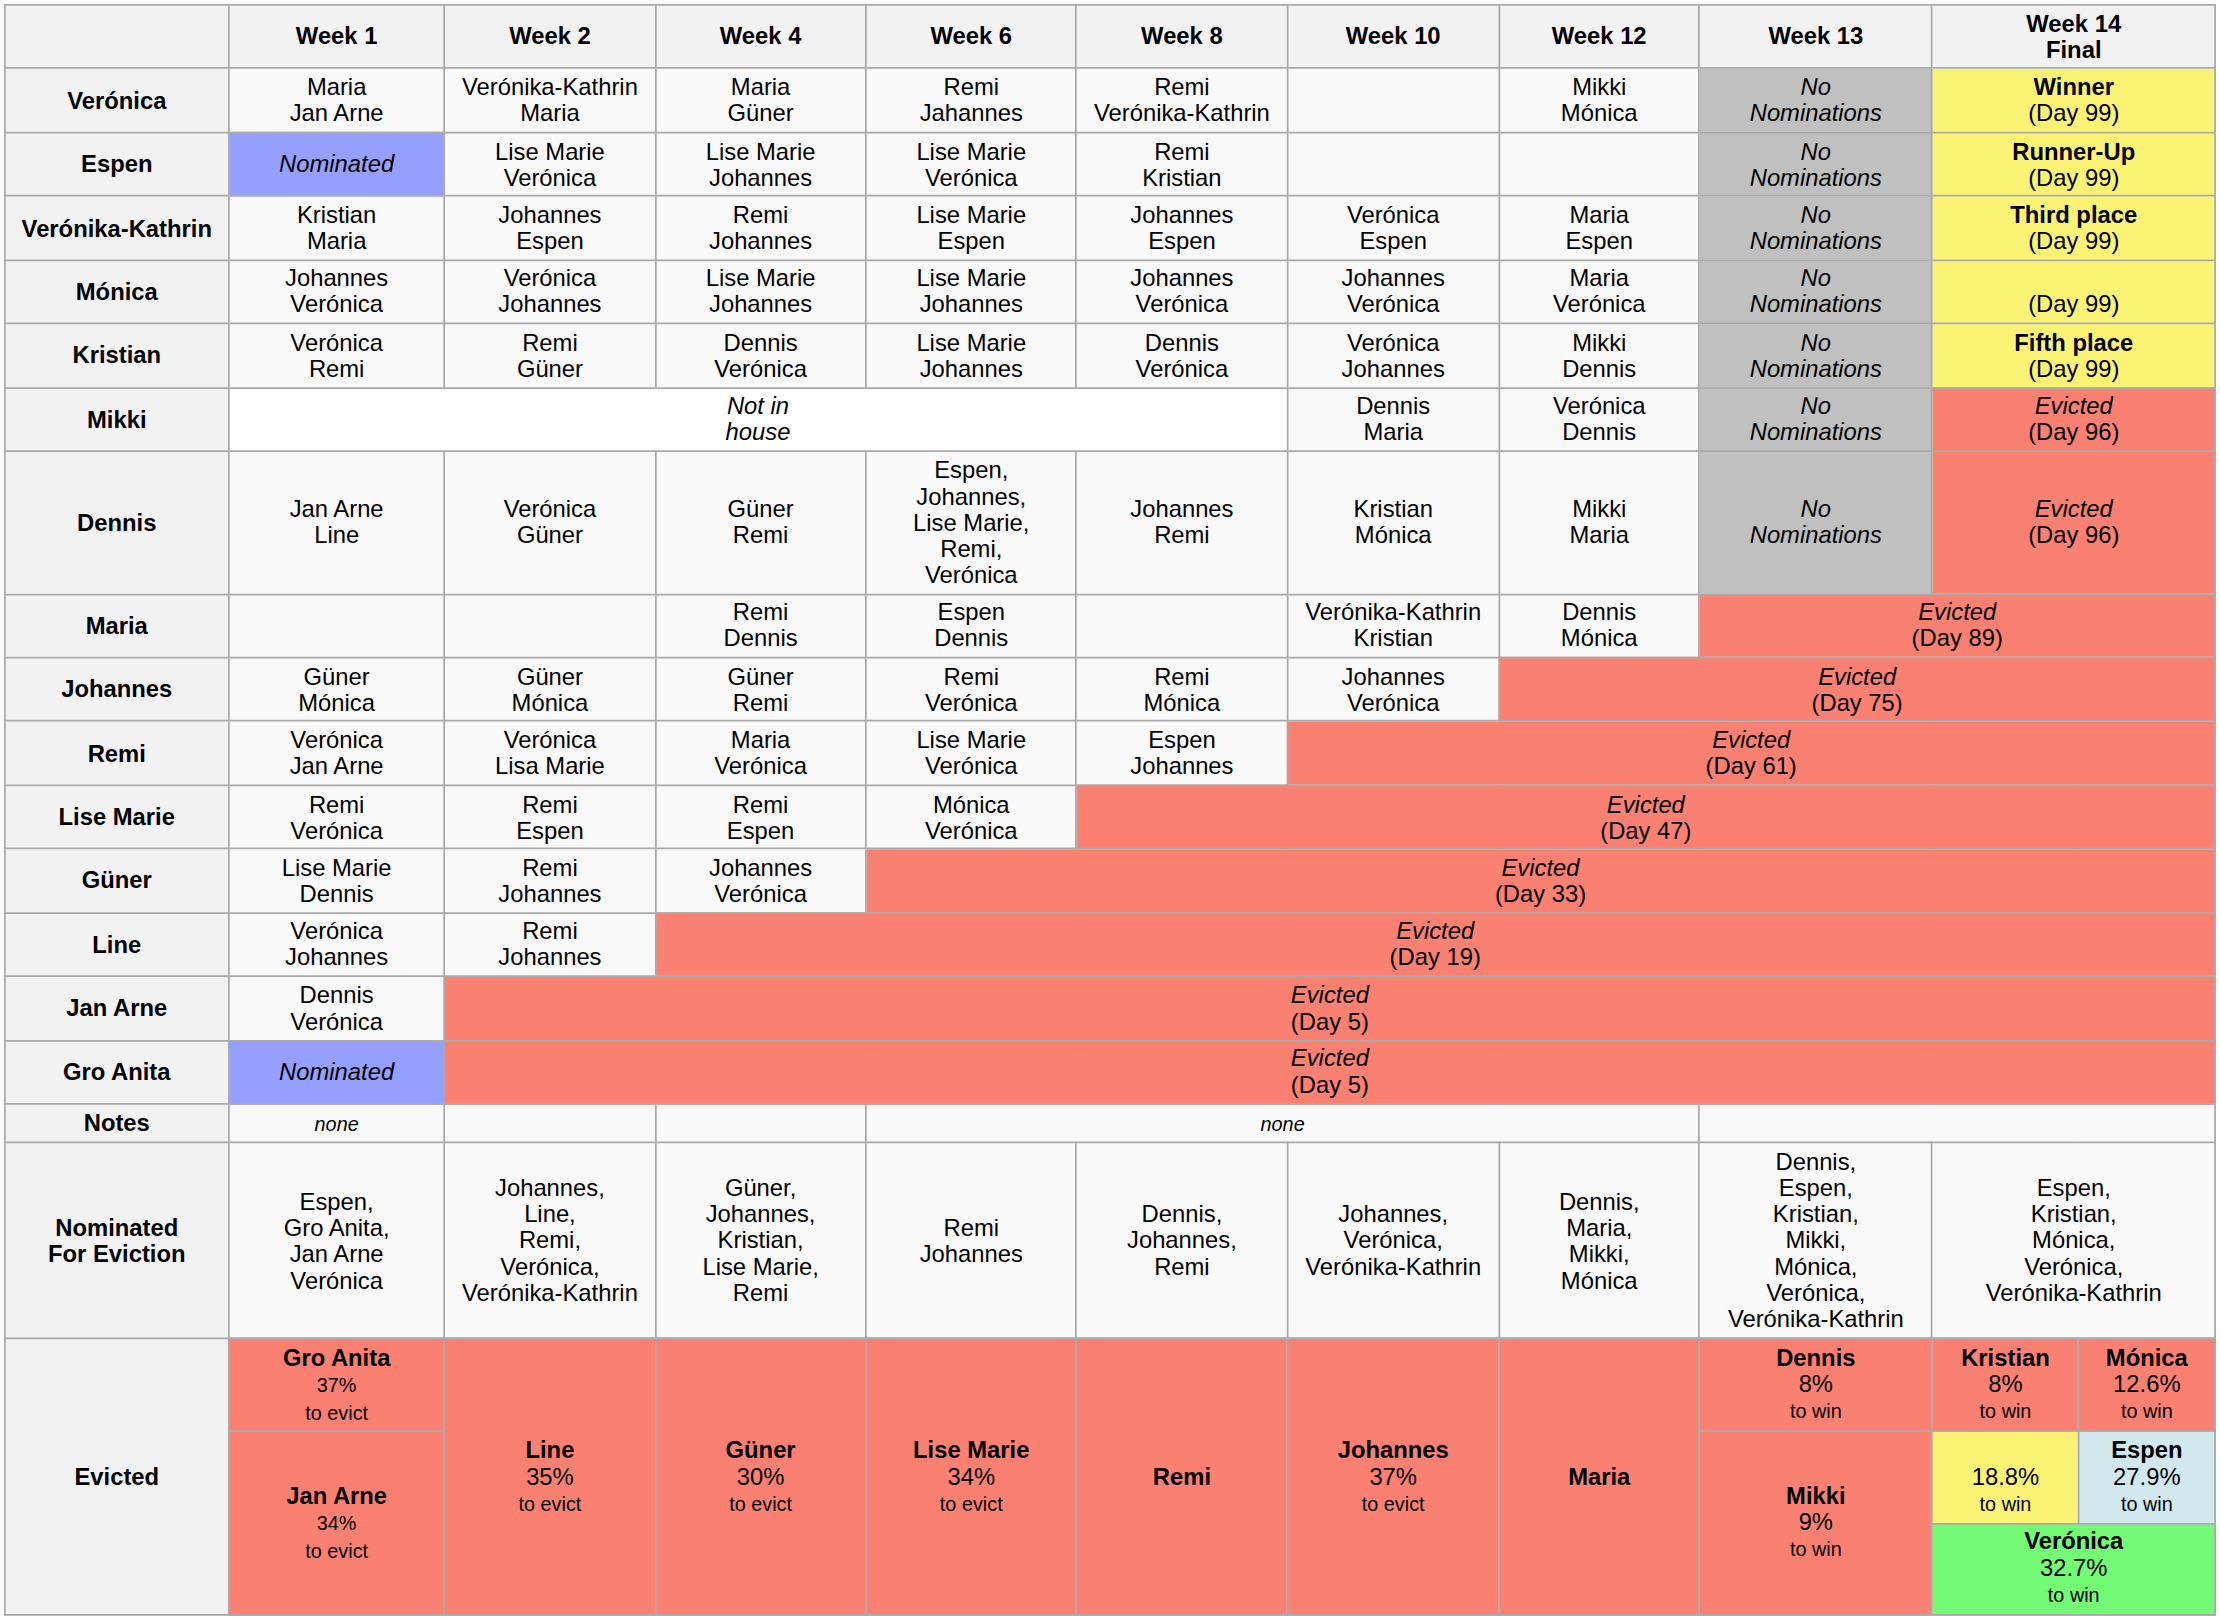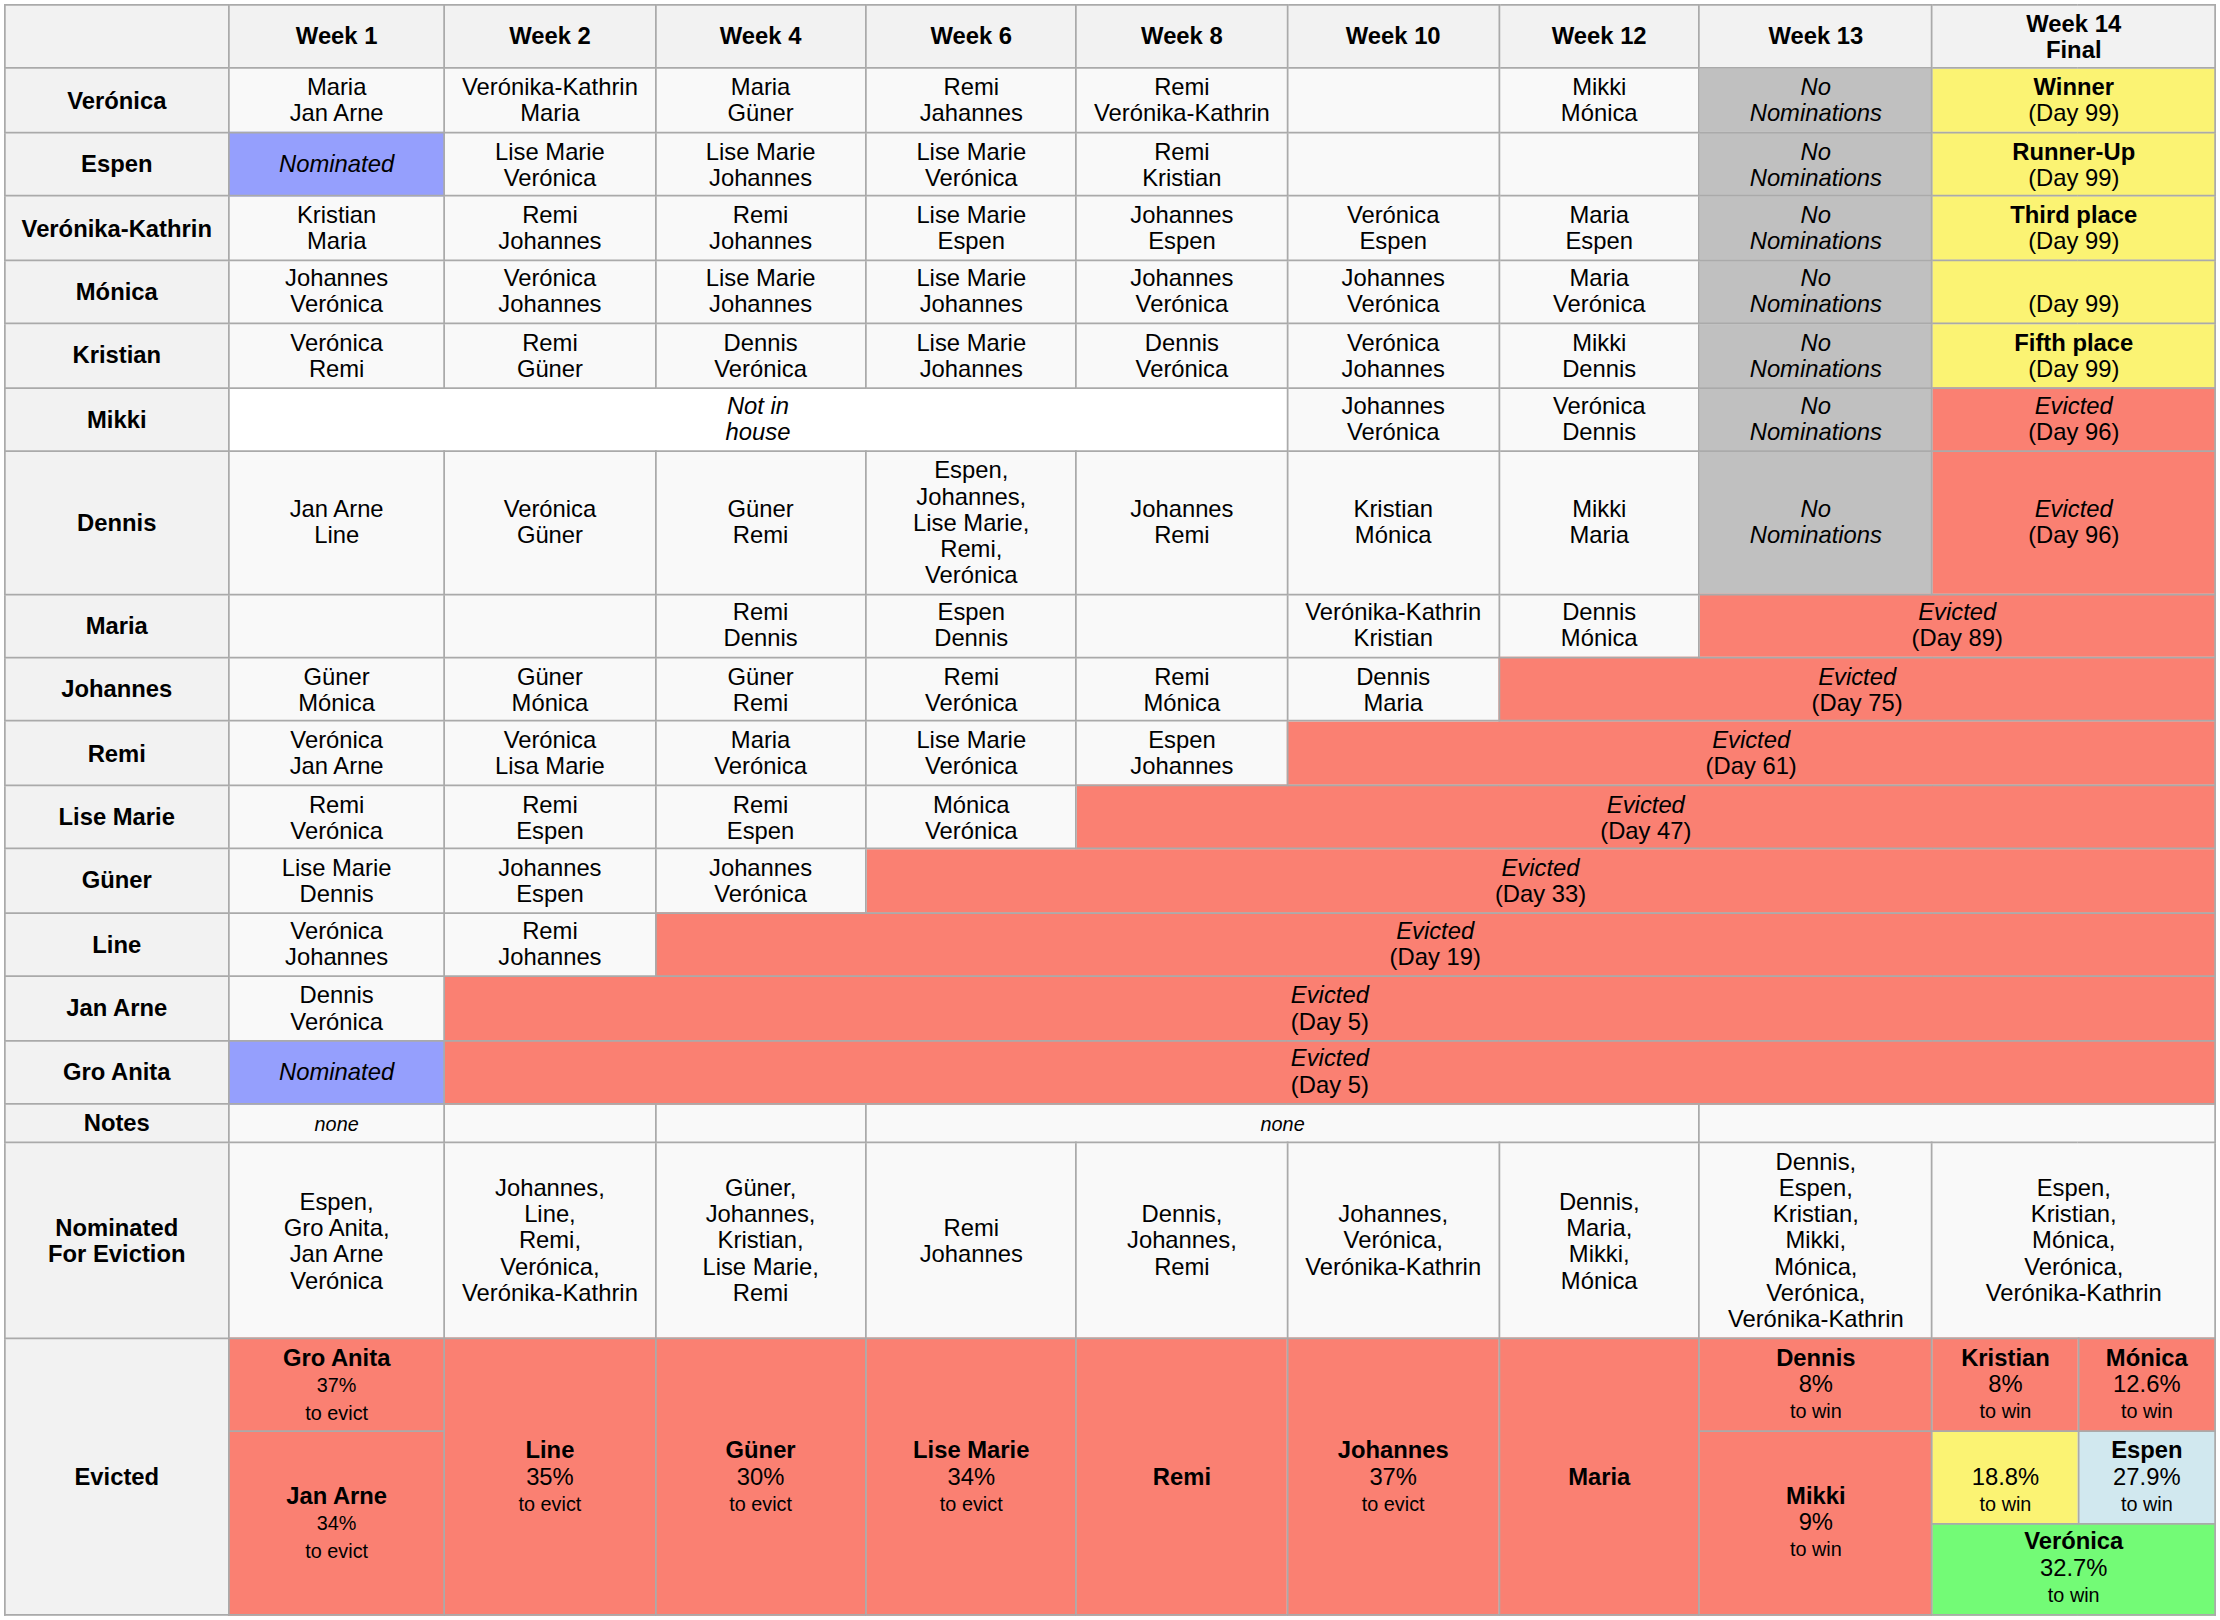Verónika-Kathrin | Week 2: Johannes Espen -> Remi Johannes
Mikki | Week 10: Dennis Maria -> Johannes Verónica
Johannes | Week 10: Johannes Verónica -> Dennis Maria
Güner | Week 2: Remi Johannes -> Johannes Espen
